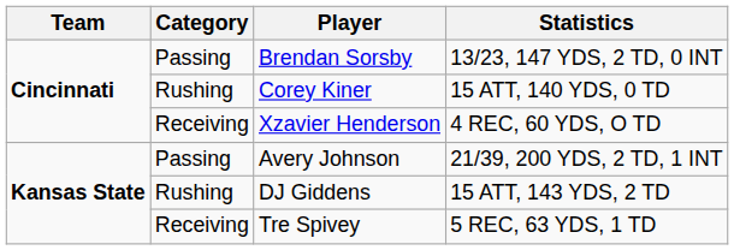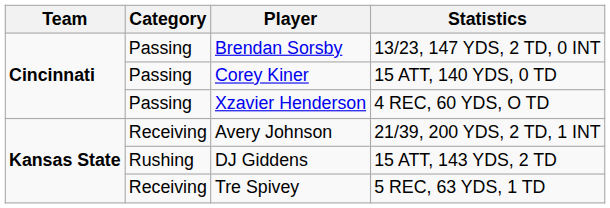Corey Kiner | Category: Rushing -> Passing
Xzavier Henderson | Category: Receiving -> Passing
Avery Johnson | Category: Passing -> Receiving
